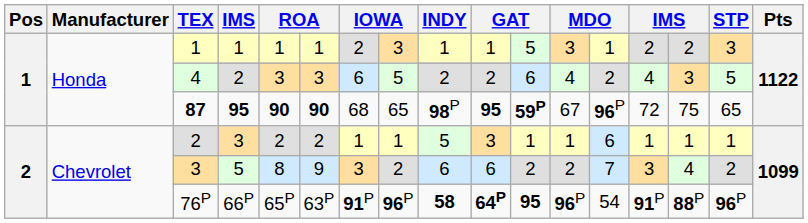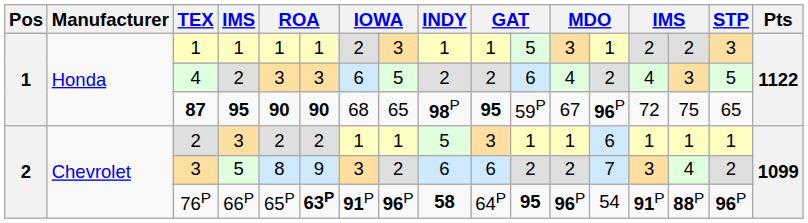87 | column 11: bold -> normal
76P | column 6: normal -> bold
76P | column 10: bold -> normal
